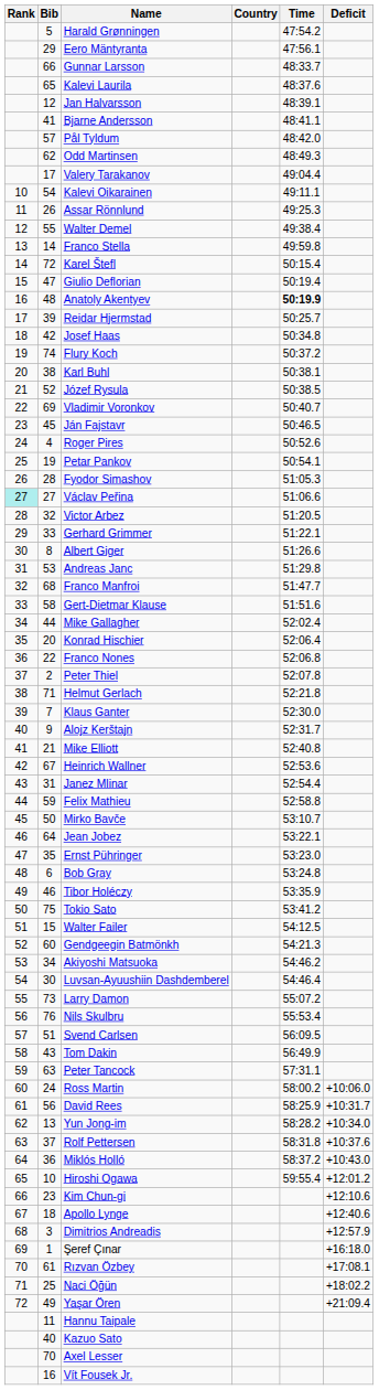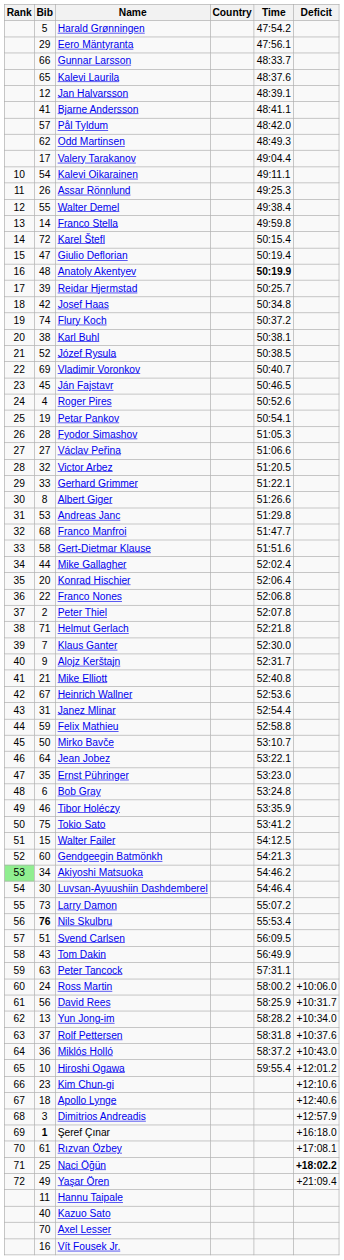Václav Peřina | Rank: paleturquoise background -> no background
Akiyoshi Matsuoka | Rank: no background -> lightgreen background
Nils Skulbru | Bib: normal -> bold
Şeref Çınar | Bib: normal -> bold
Naci Öğün | Deficit: normal -> bold
